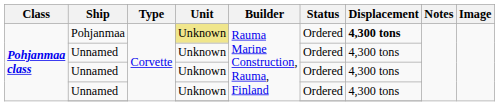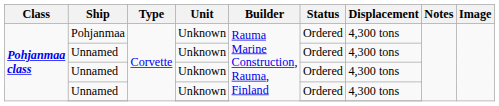Pohjanmaa | Unit: khaki background -> no background
Pohjanmaa | Displacement: bold -> normal
